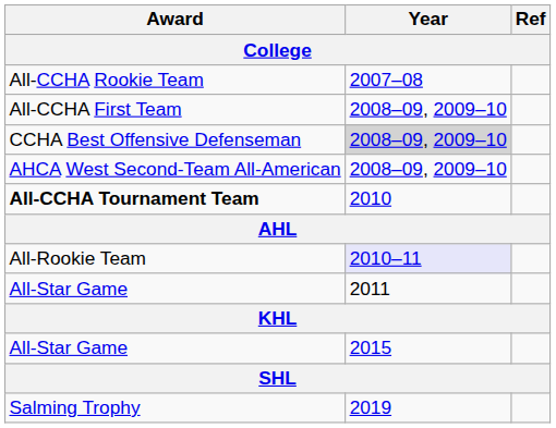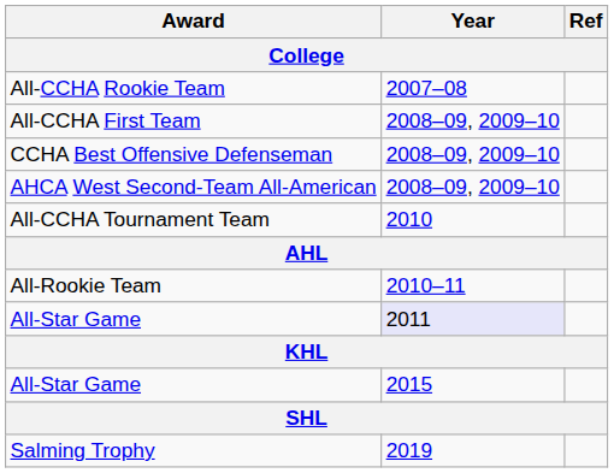CCHA Best Offensive Defenseman | Year: lightgrey background -> no background
All-CCHA Tournament Team | Award: bold -> normal
All-Rookie Team | Year: lavender background -> no background
All-Star Game / 2011 | Year: no background -> lavender background
